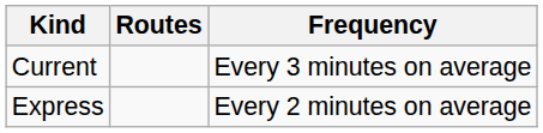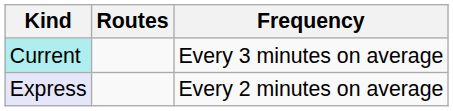row 2 | Kind: no background -> paleturquoise background
row 3 | Kind: no background -> lavender background
